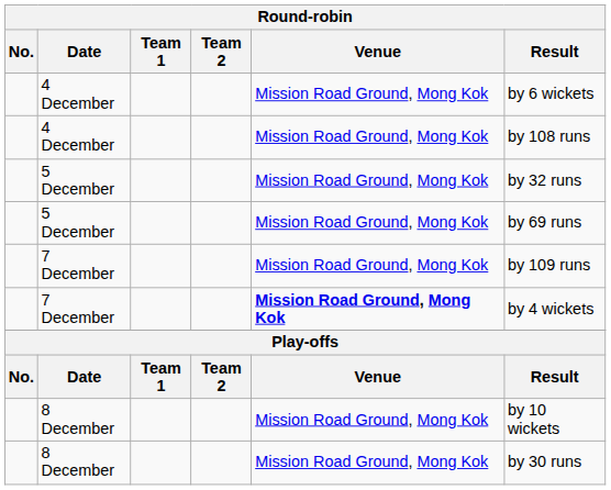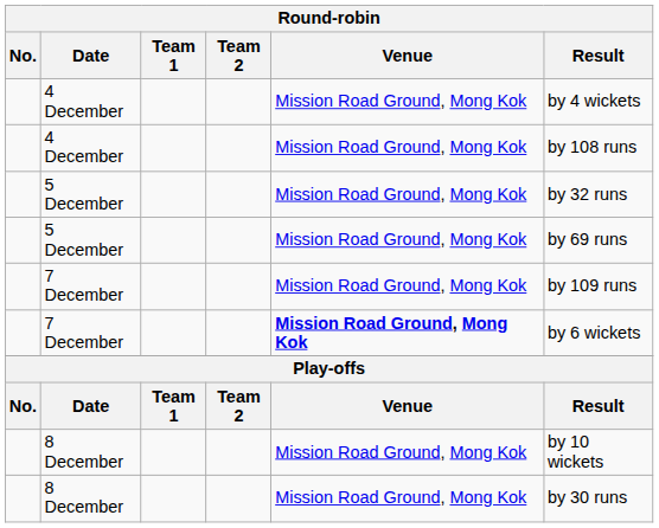row 3 | Result: by 6 wickets -> by 4 wickets
row 8 | Result: by 4 wickets -> by 6 wickets
